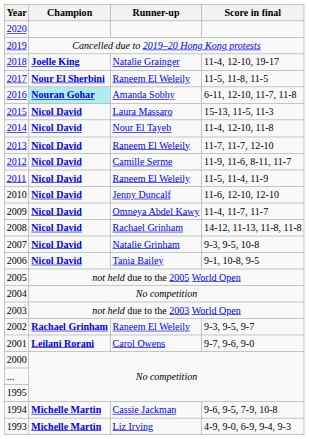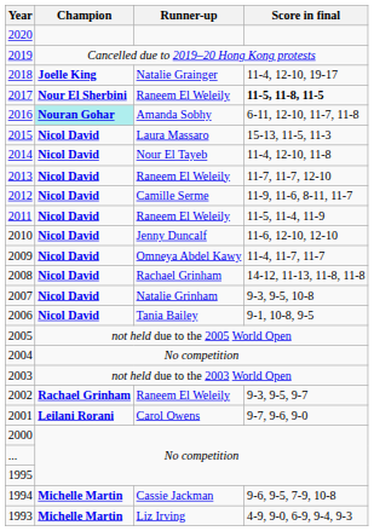2017 | Score in final: normal -> bold
